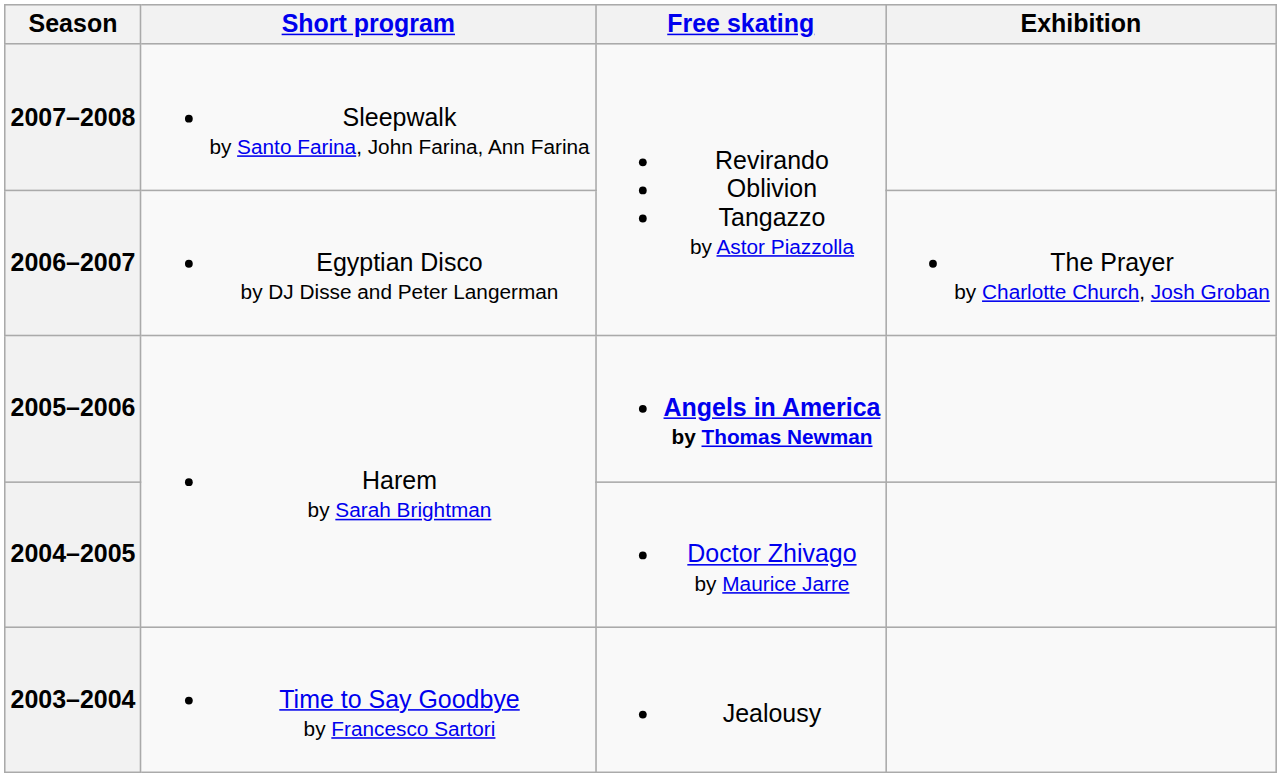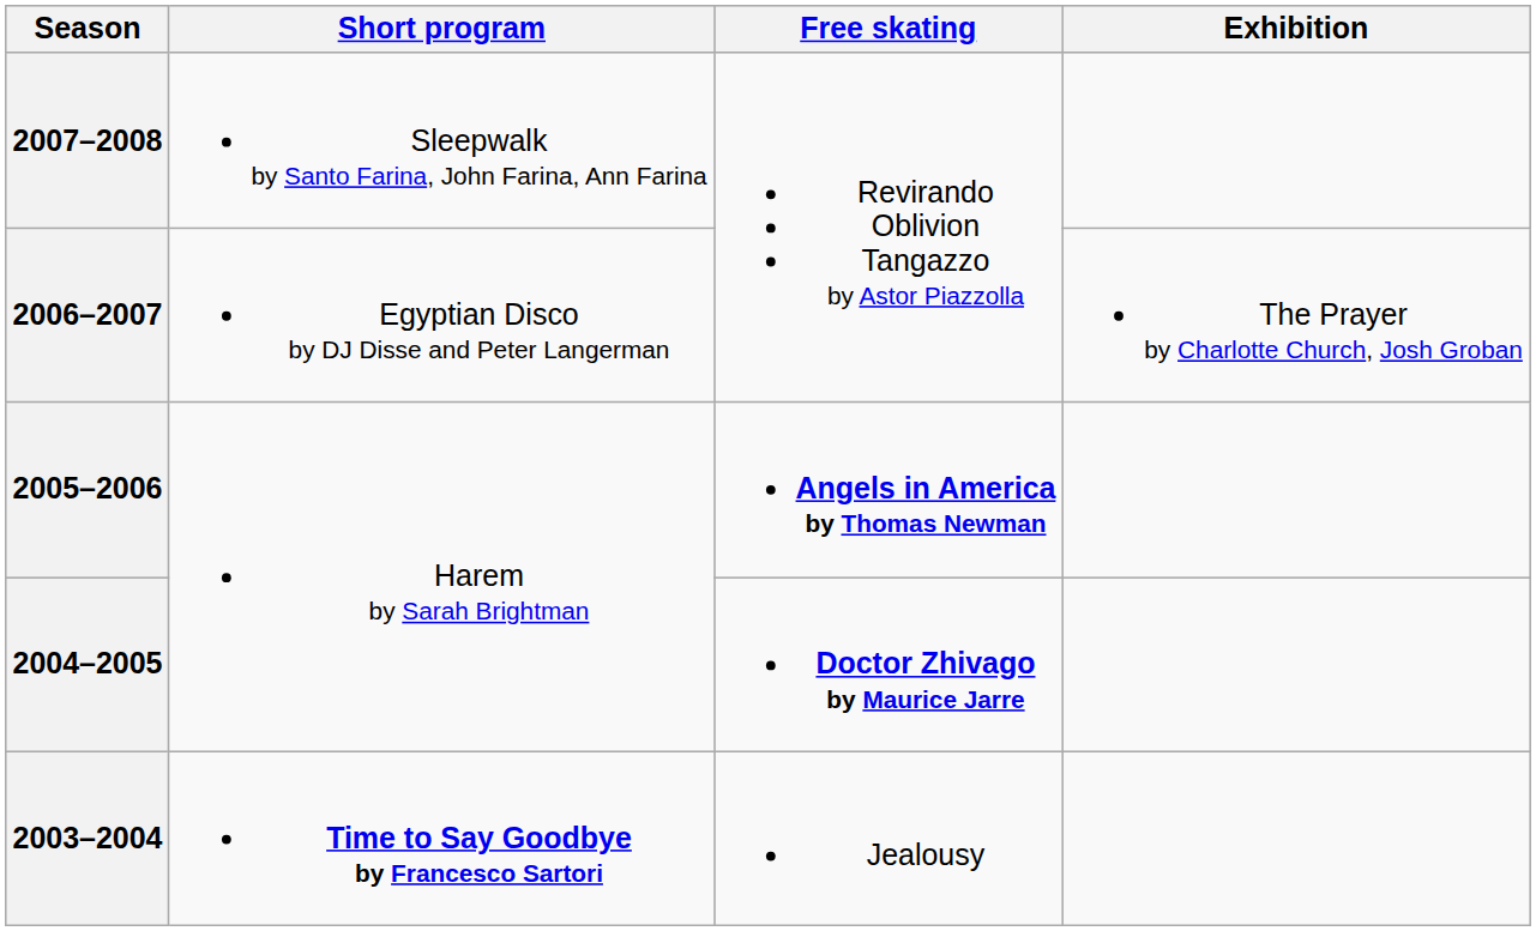2004–2005 | Free skating: normal -> bold
2003–2004 | Short program: normal -> bold
